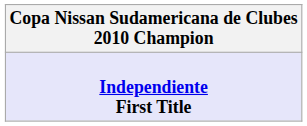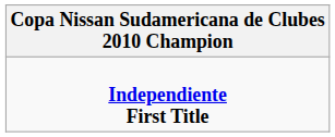row 2 | column 1: lavender background -> no background
